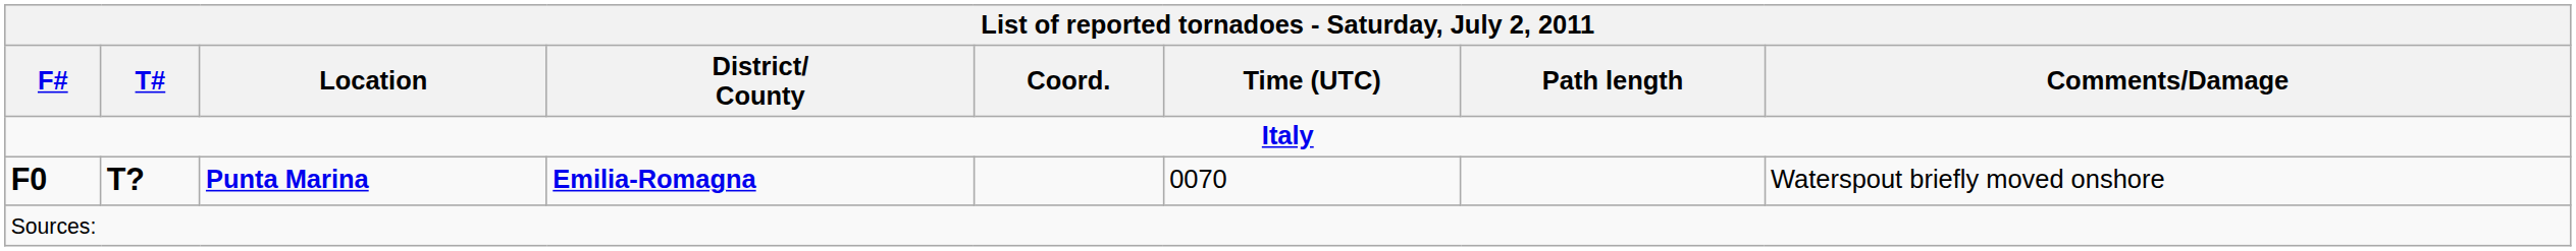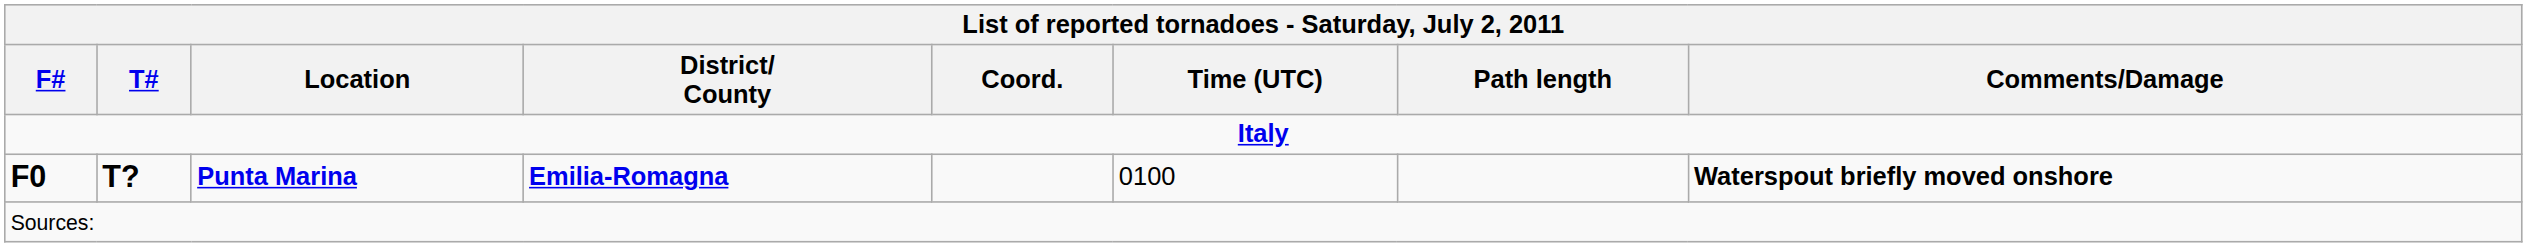F0 | Time (UTC): 0070 -> 0100
F0 | Comments/Damage: normal -> bold
